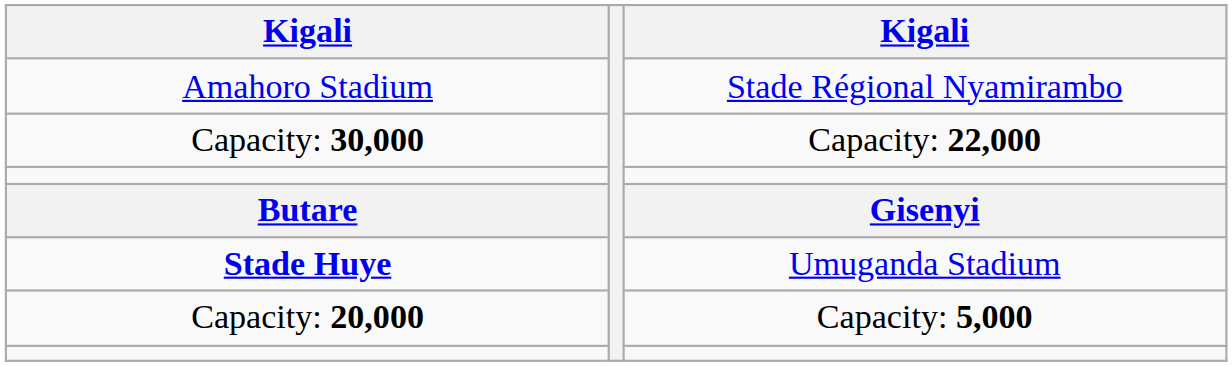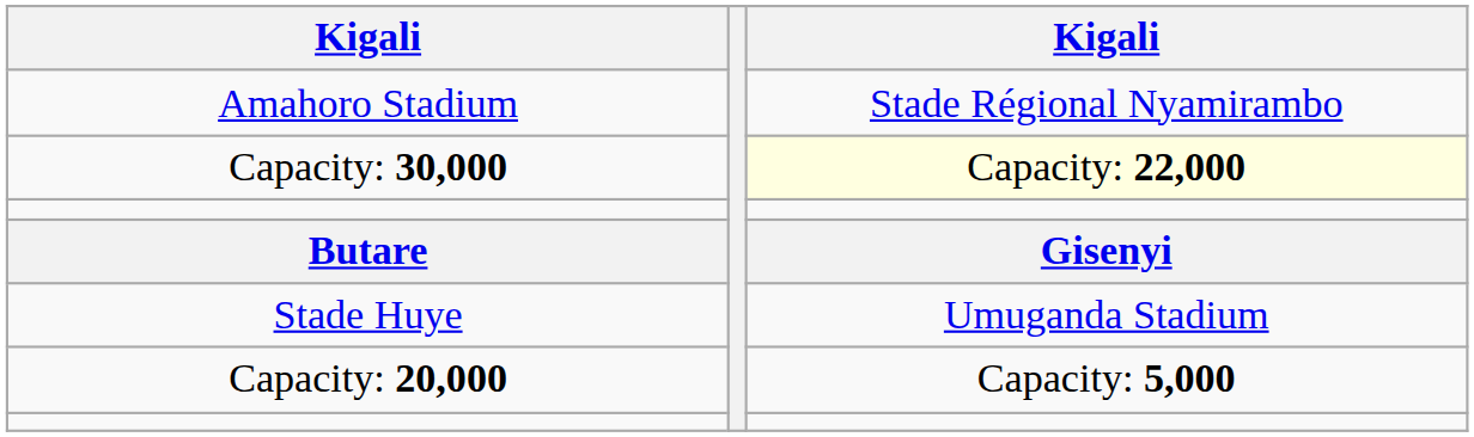Capacity: 30,000 | column 3: no background -> lightyellow background
Stade Huye | column 1: bold -> normal
